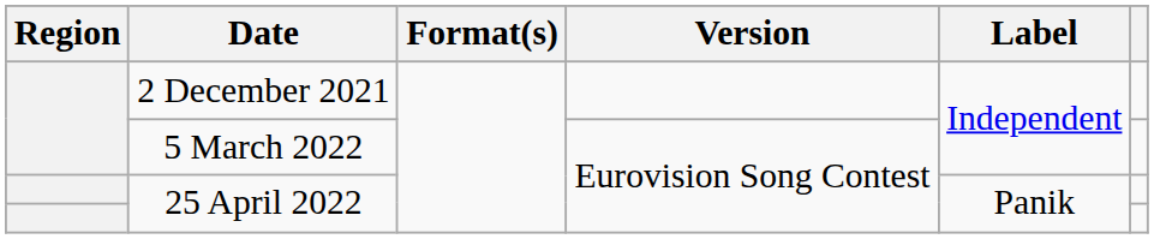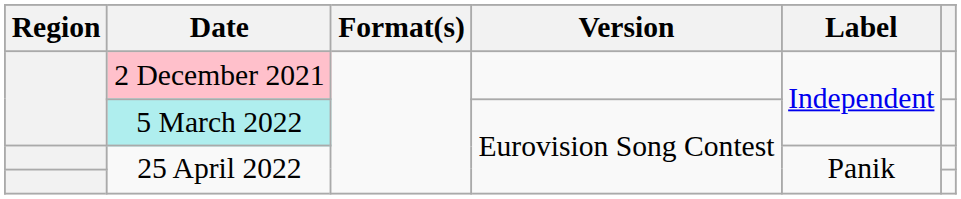2 December 2021 | Date: no background -> pink background
5 March 2022 | Date: no background -> paleturquoise background
